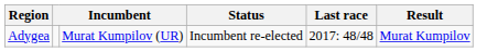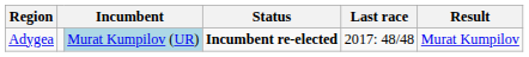Adygea | column 3: no background -> lightblue background
Adygea | Status: normal -> bold
